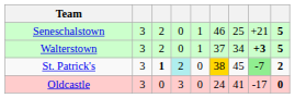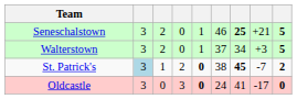Seneschalstown | column 7: normal -> bold
Walterstown | column 8: bold -> normal
St. Patrick's | column 2: no background -> lightblue background
St. Patrick's | column 3: bold -> normal
St. Patrick's | column 4: paleturquoise background -> no background
St. Patrick's | column 5: normal -> bold
St. Patrick's | column 6: gold background -> no background
St. Patrick's | column 7: normal -> bold
St. Patrick's | column 8: lightgreen background -> no background
Oldcastle | column 5: normal -> bold
